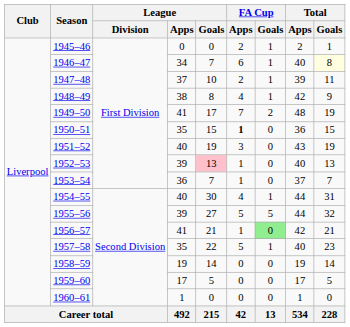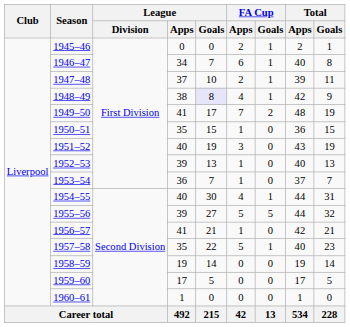1946–47 | Total / Goals: lightyellow background -> no background
1948–49 | League / Goals: no background -> lavender background
1950–51 | FA Cup / Apps: bold -> normal
1952–53 | League / Goals: pink background -> no background
1956–57 | FA Cup / Goals: lightgreen background -> no background
